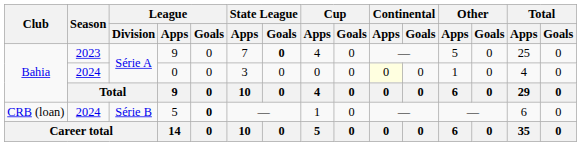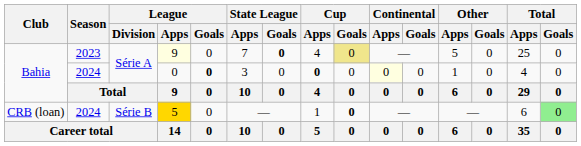row 3 | League / Apps: no background -> lightyellow background
row 3 | Cup / Goals: no background -> khaki background
row 4 | League / Goals: normal -> bold
row 4 | Cup / Apps: normal -> bold
row 6 | League / Apps: no background -> gold background
row 6 | League / Goals: bold -> normal
row 6 | Cup / Goals: normal -> bold
row 6 | Total / Goals: no background -> lightgreen background
